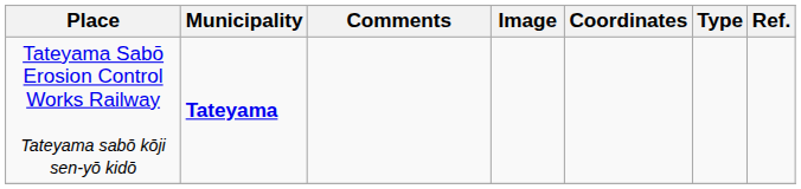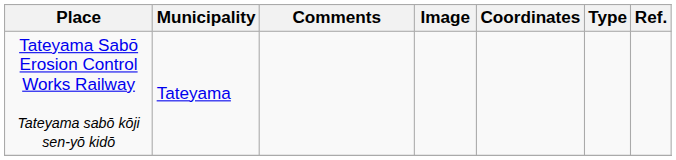row 2 | Municipality: bold -> normal
